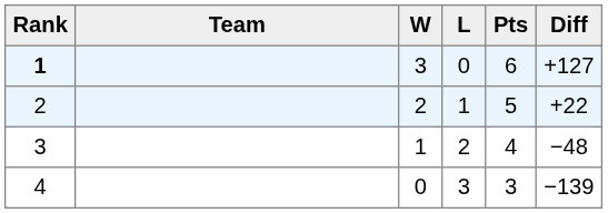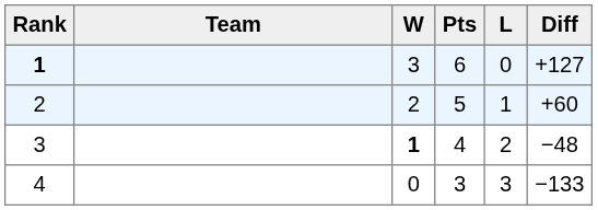columns swapped: L <-> Pts
row 3 | Diff: +22 -> +60
row 4 | W: normal -> bold
row 5 | Diff: −139 -> −133
